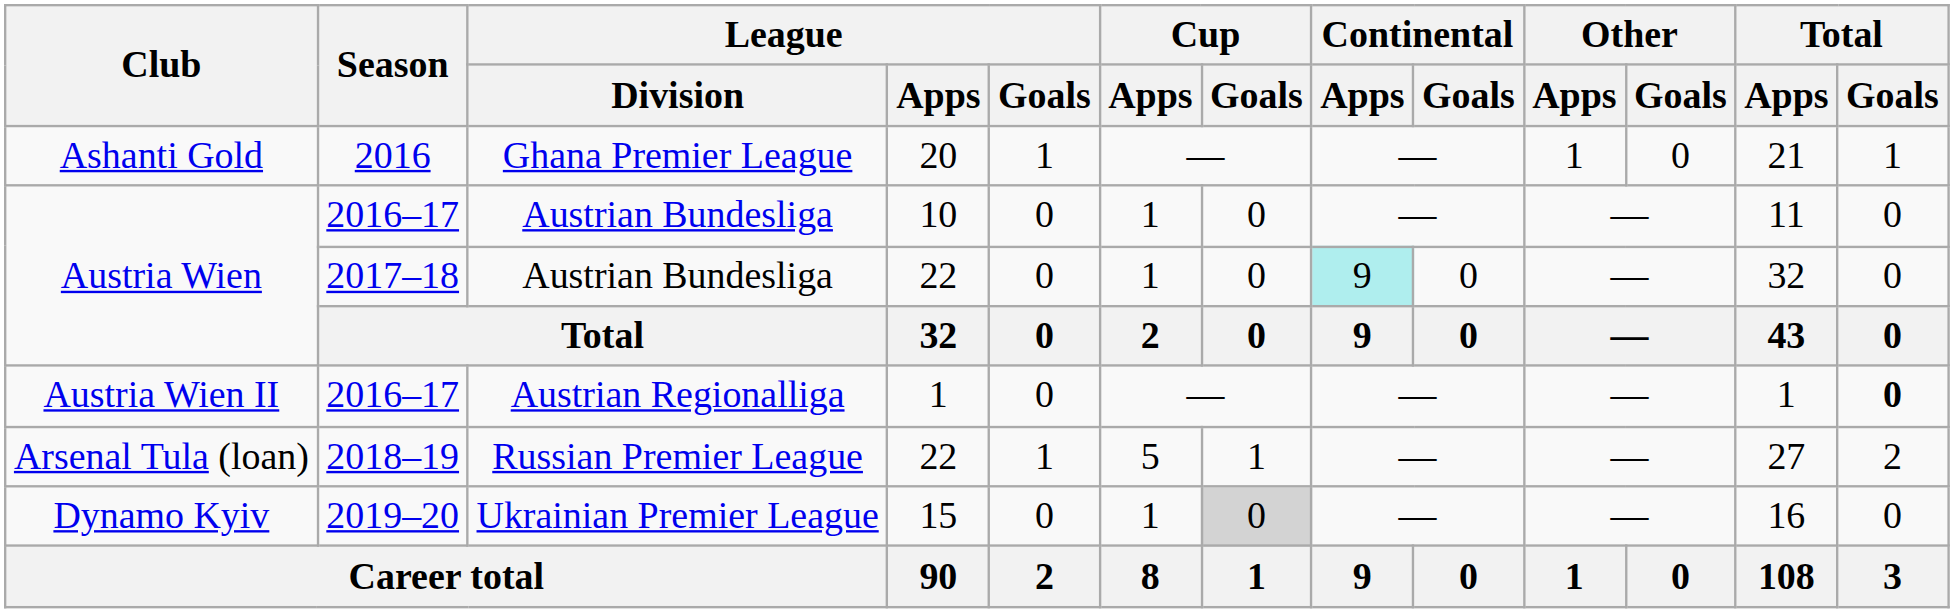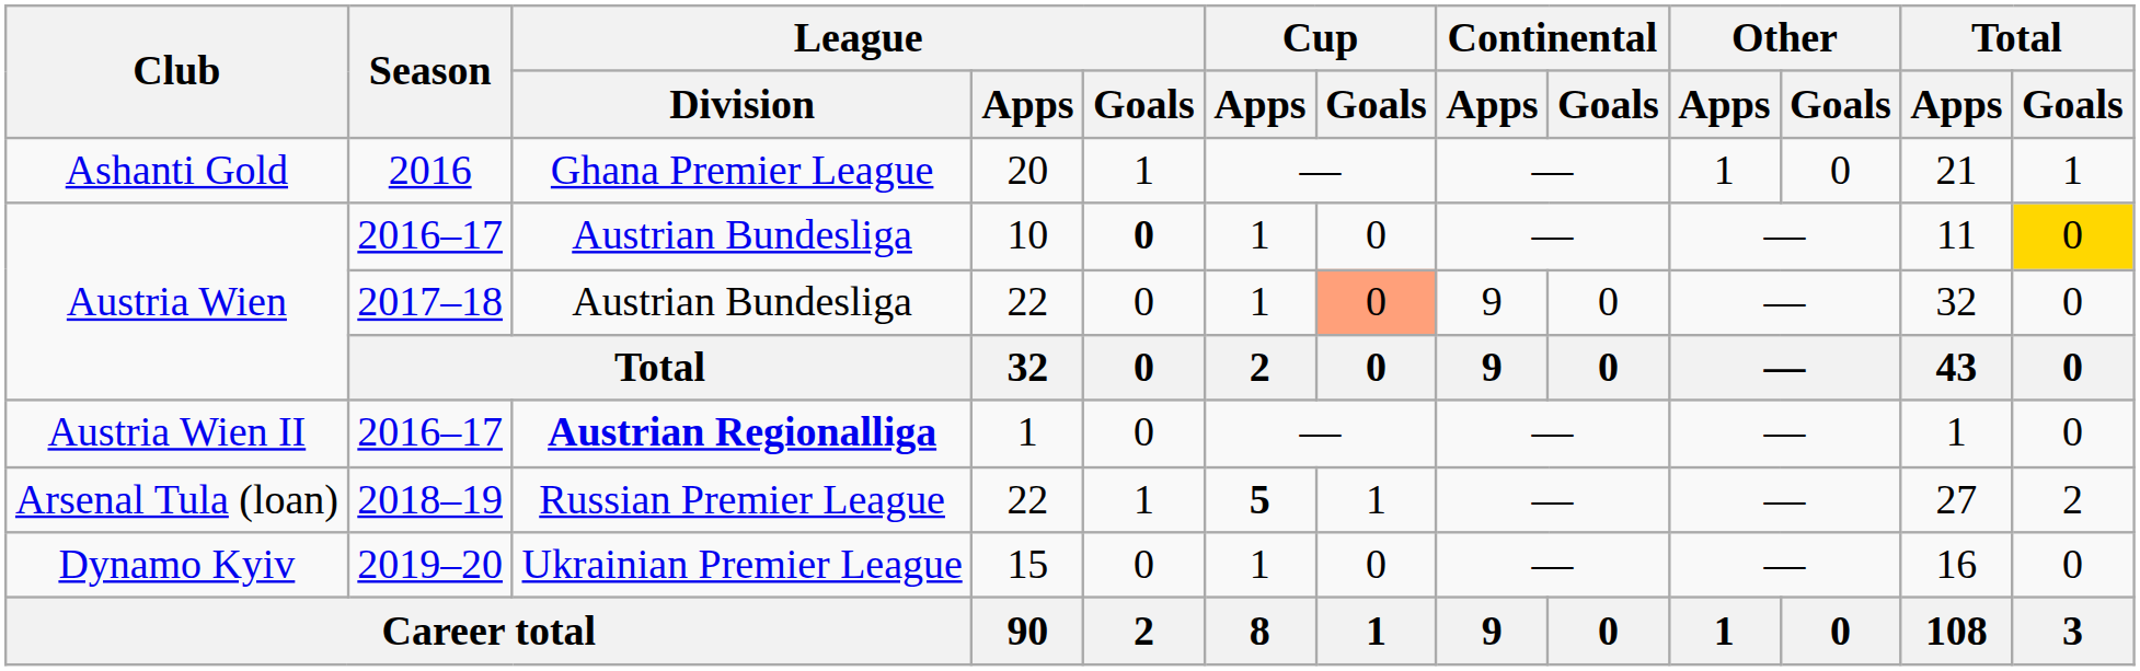Austria Wien / 2016–17 | League / Goals: normal -> bold
Austria Wien / 2016–17 | Total / Goals: no background -> gold background
Austria Wien / 2017–18 | Cup / Goals: no background -> lightsalmon background
Austria Wien / 2017–18 | Continental / Apps: paleturquoise background -> no background
Austria Wien II | League / Division: normal -> bold
Austria Wien II | Total / Goals: bold -> normal
Arsenal Tula (loan) | Cup / Apps: normal -> bold
Dynamo Kyiv | Cup / Goals: lightgrey background -> no background
